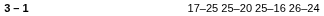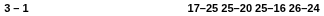row 1 | column 2: normal -> bold
